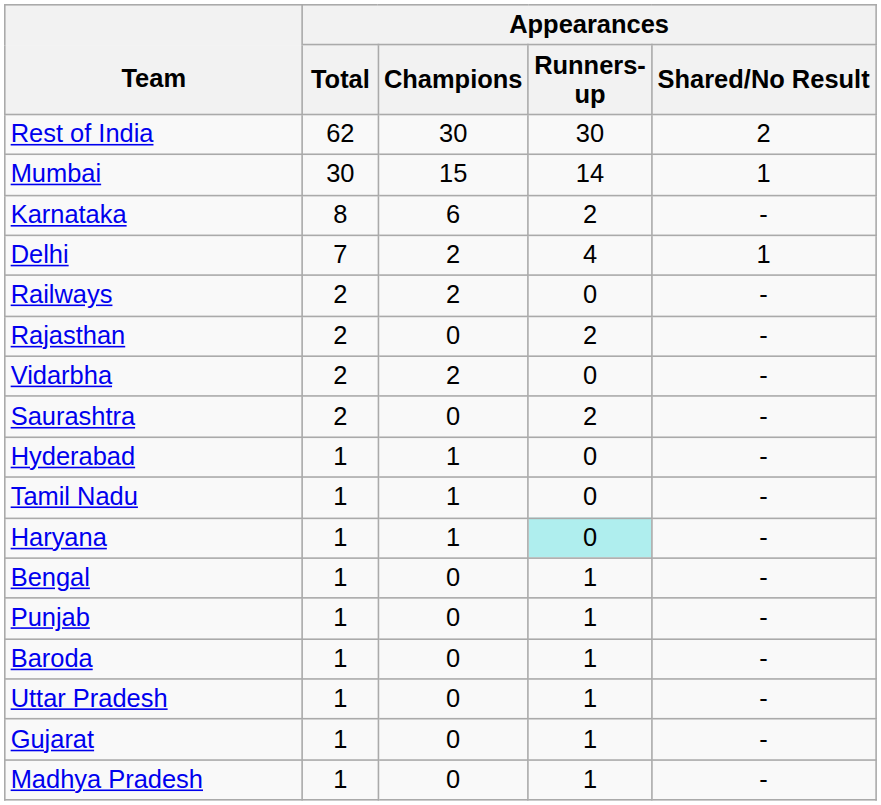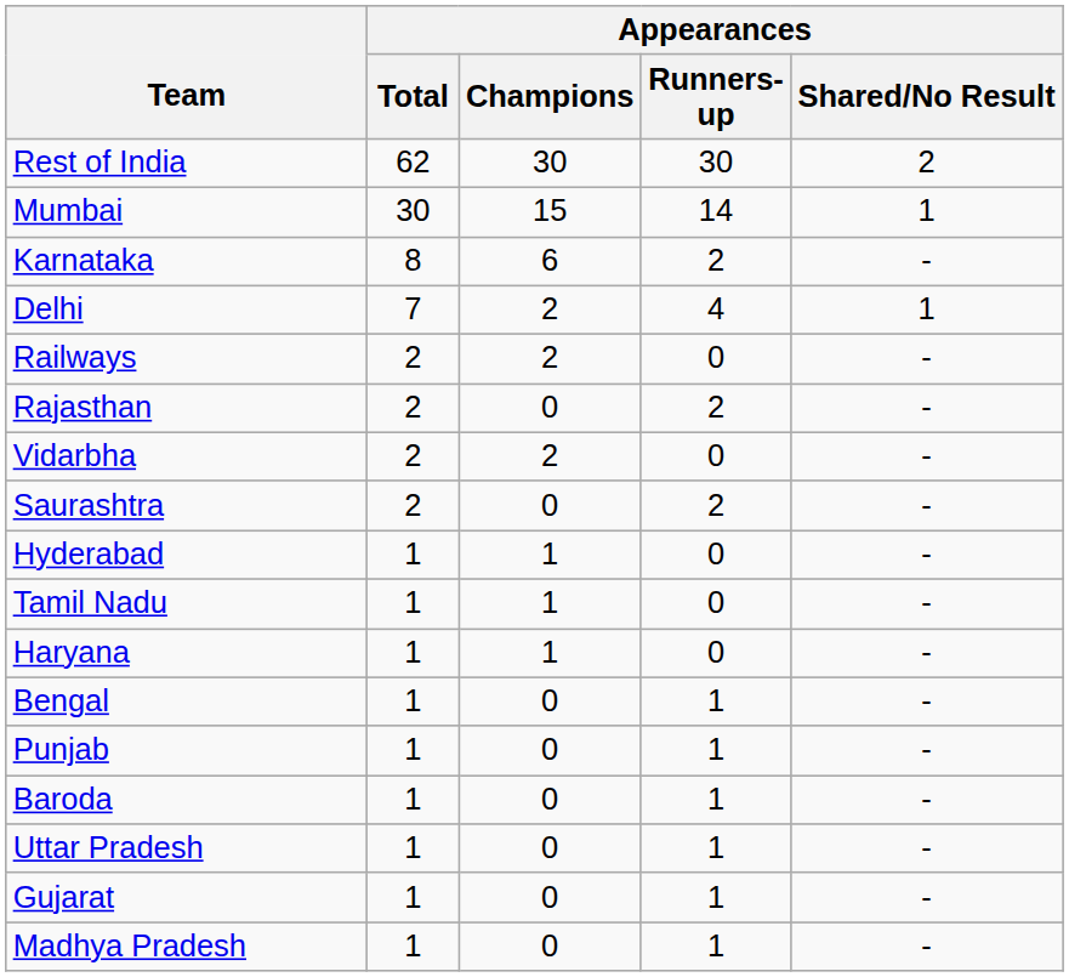Haryana | Appearances / Runners-up: paleturquoise background -> no background
